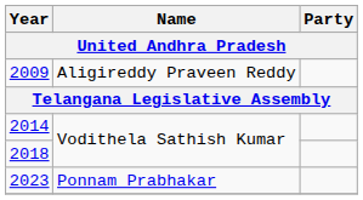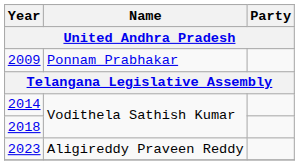2009 | Name: Aligireddy Praveen Reddy -> Ponnam Prabhakar
2023 | Name: Ponnam Prabhakar -> Aligireddy Praveen Reddy
